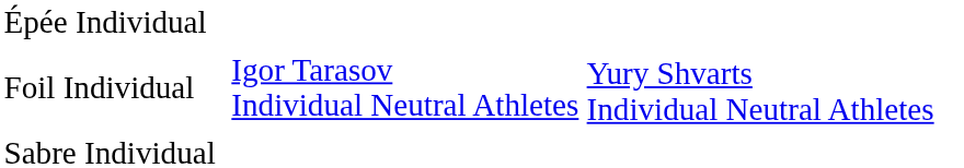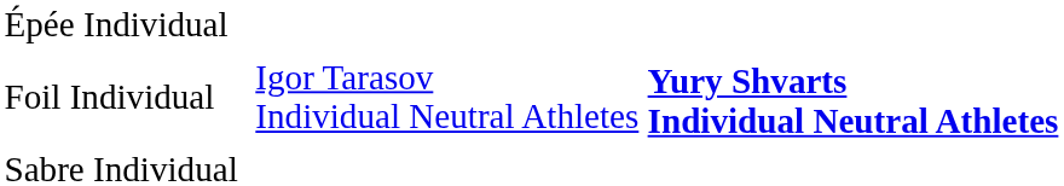Foil Individual / Yury Shvarts Individual Neutral Athletes | column 3: normal -> bold
